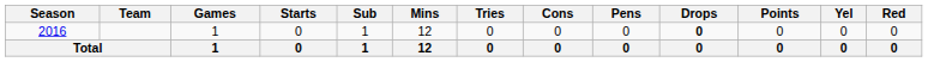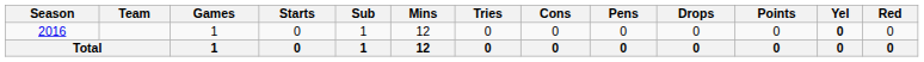2016 | Drops: bold -> normal
2016 | Yel: normal -> bold
